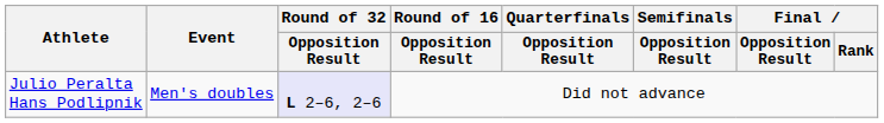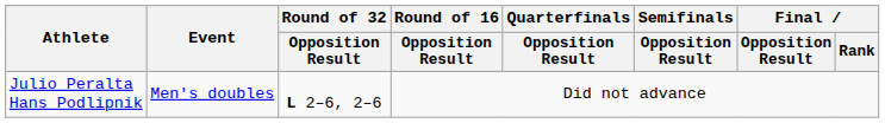Julio Peralta Hans Podlipnik | Round of 32 / Opposition Result: lavender background -> no background
